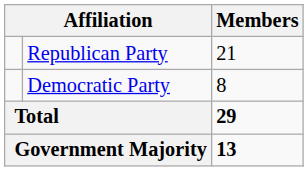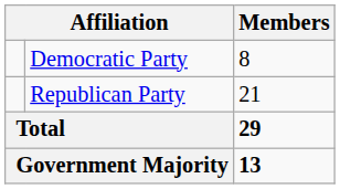rows swapped: Republican Party <-> Democratic Party
